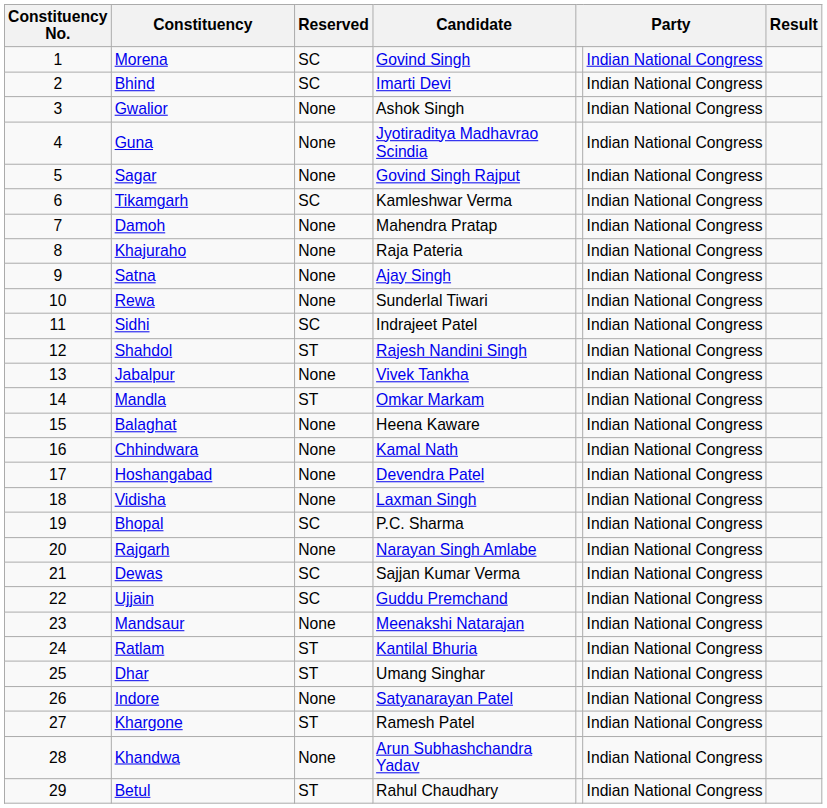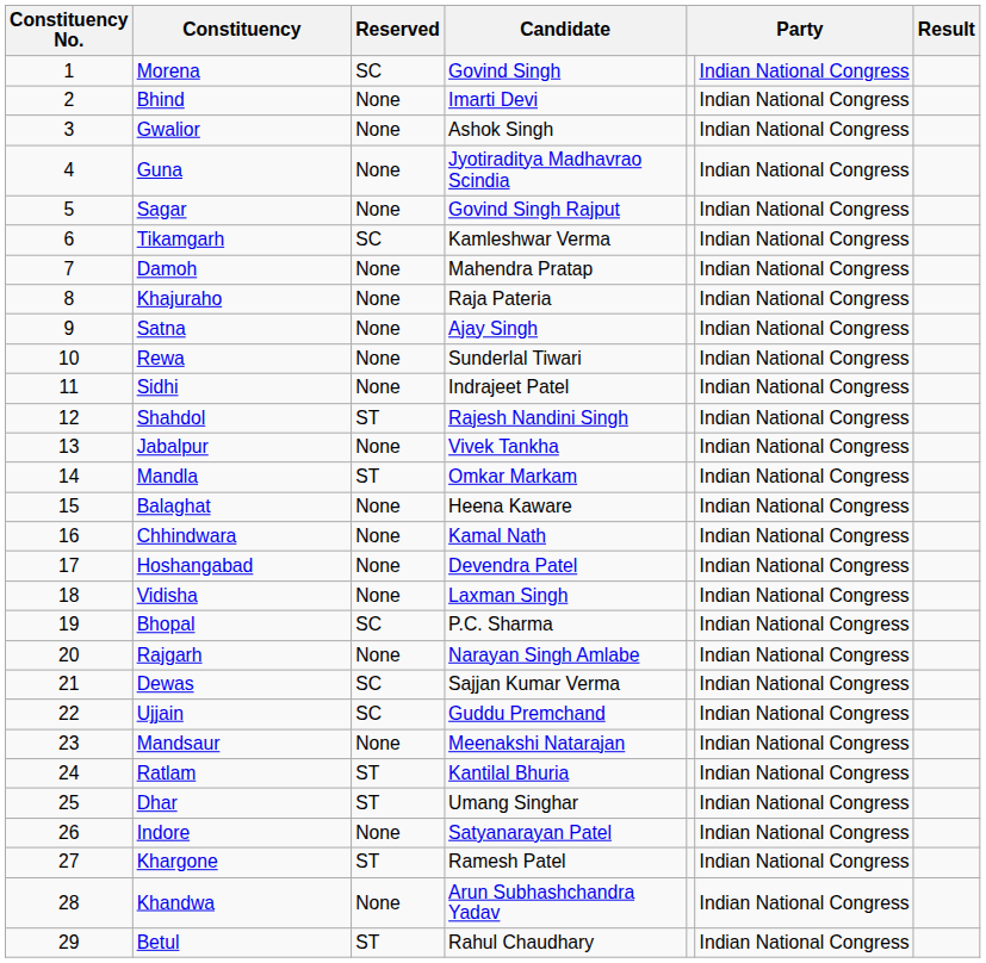Bhind | Reserved: SC -> None
Sidhi | Reserved: SC -> None
